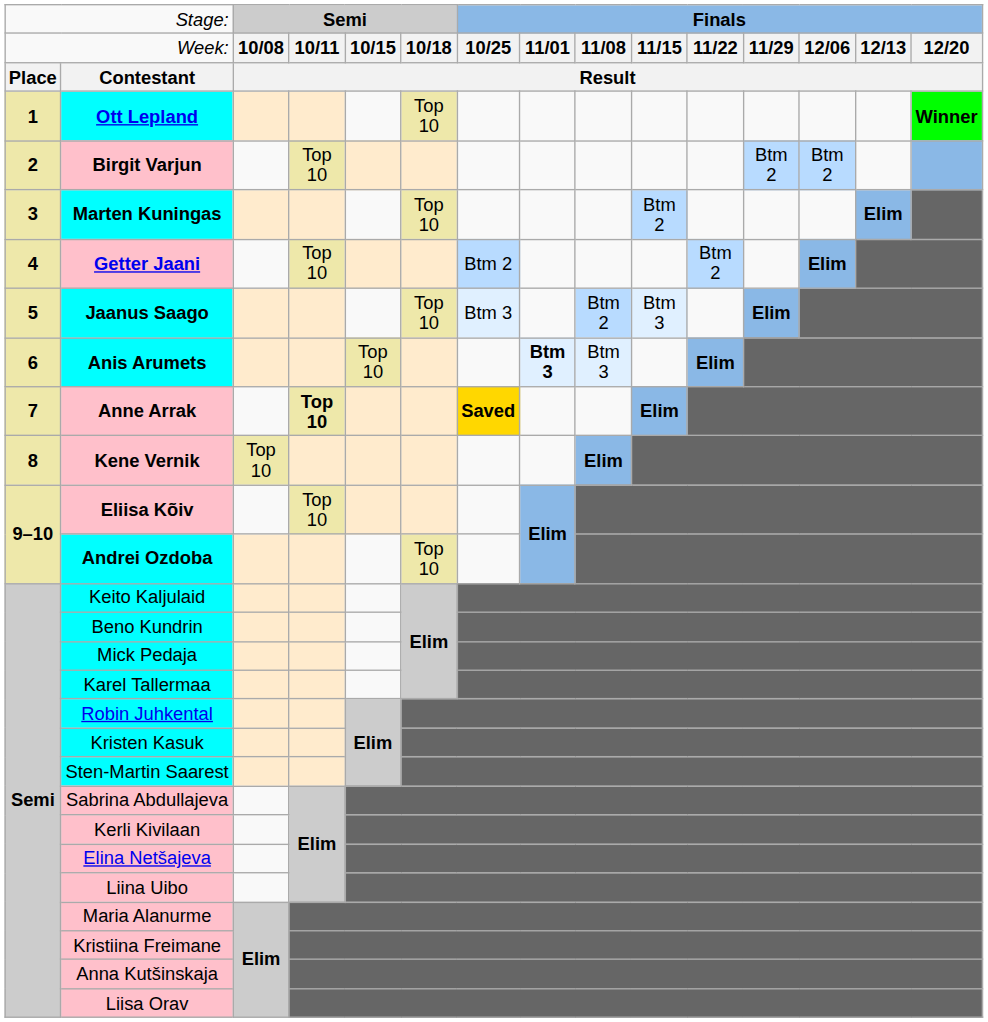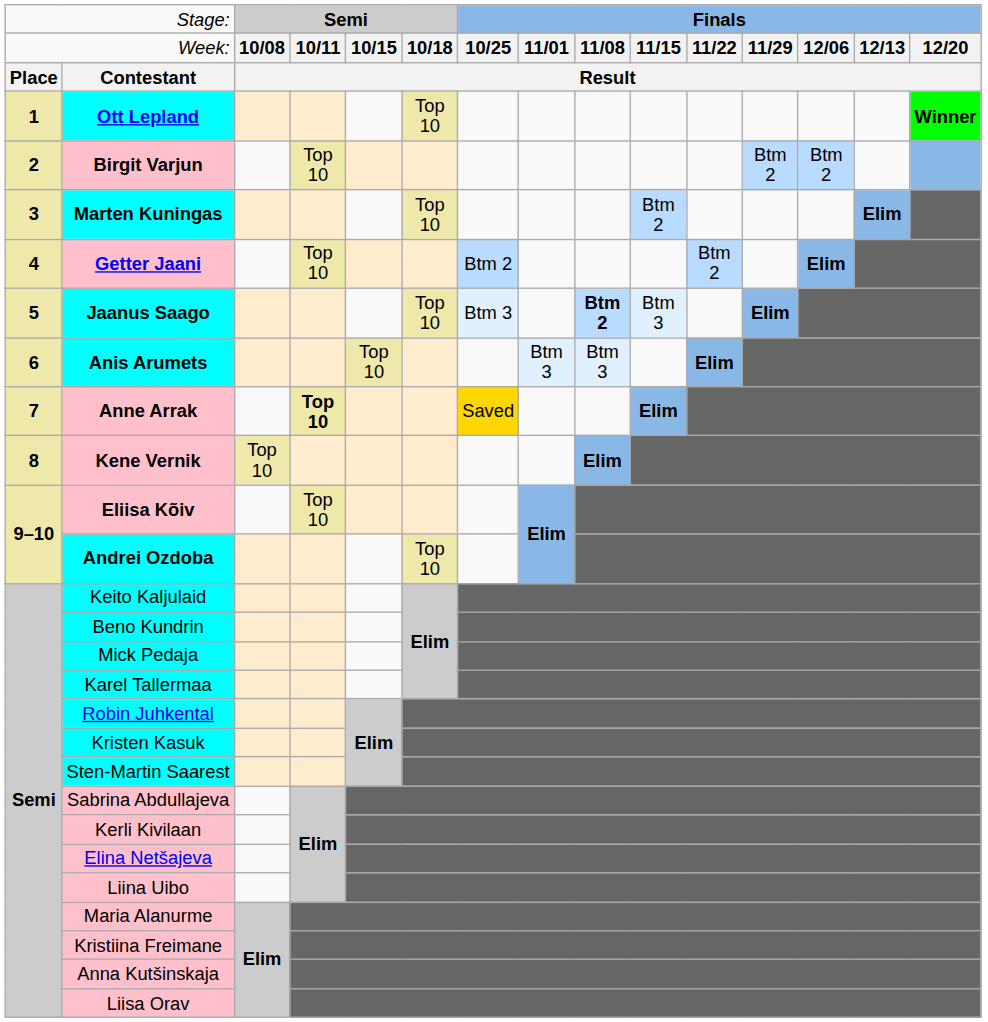Jaanus Saago | column 9: normal -> bold
Anis Arumets | column 8: bold -> normal
Anne Arrak | column 7: bold -> normal
